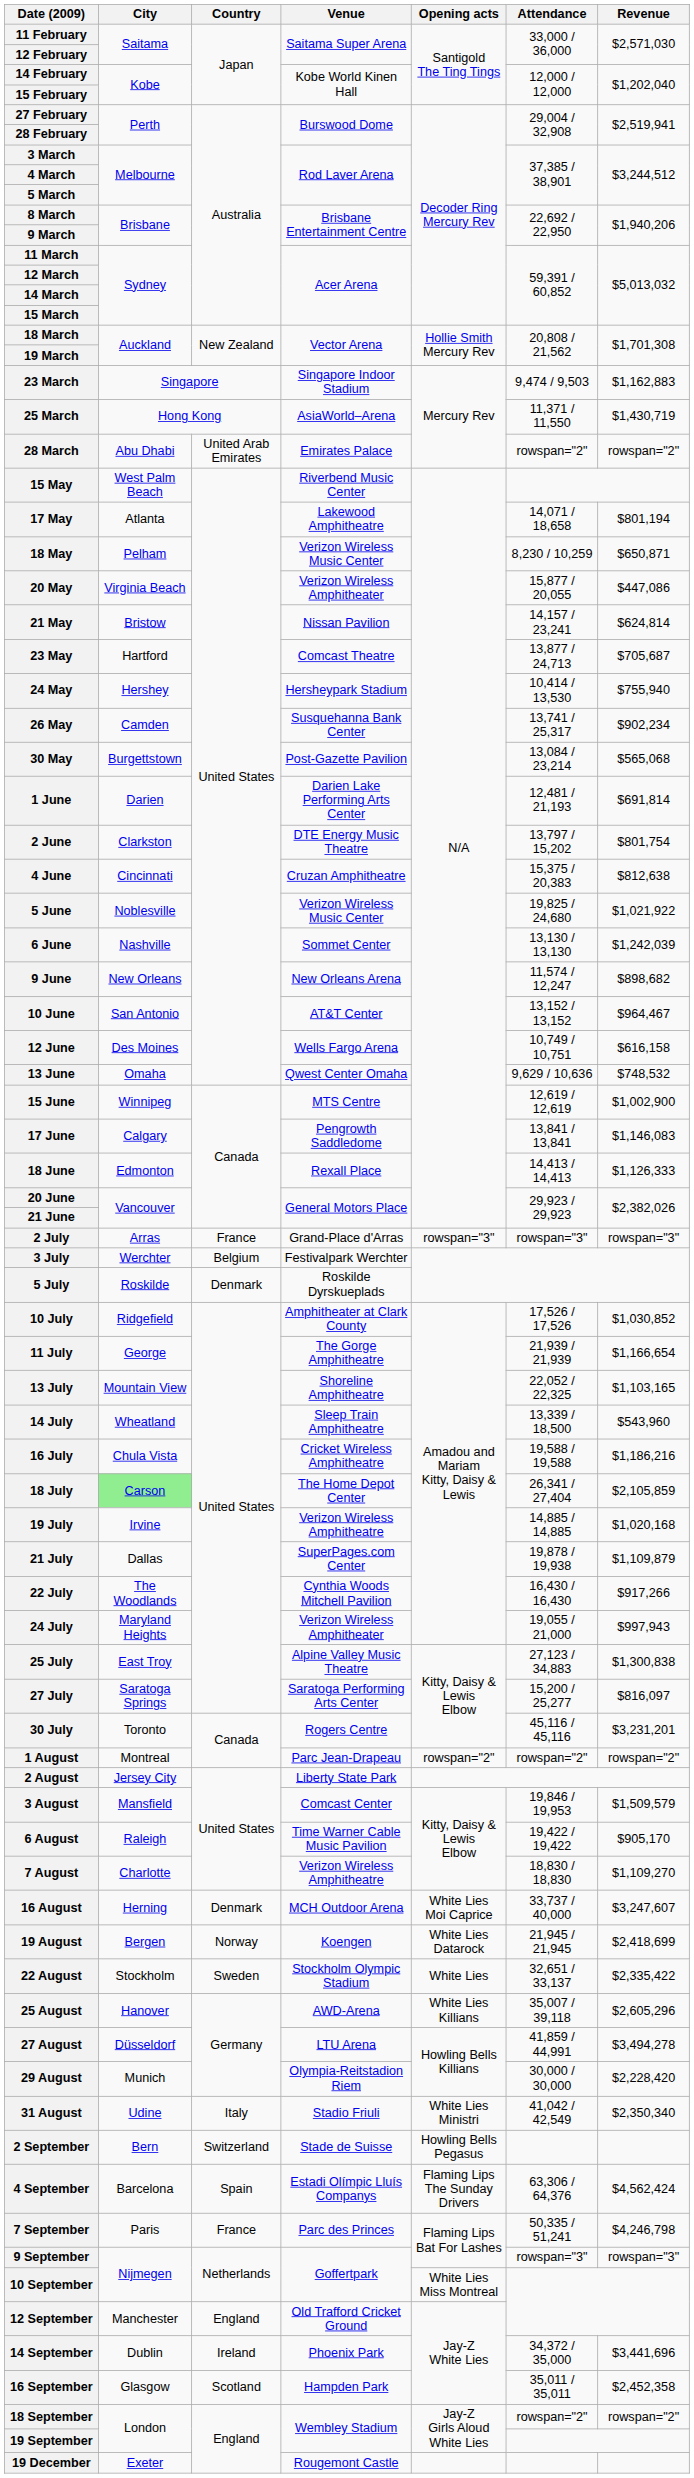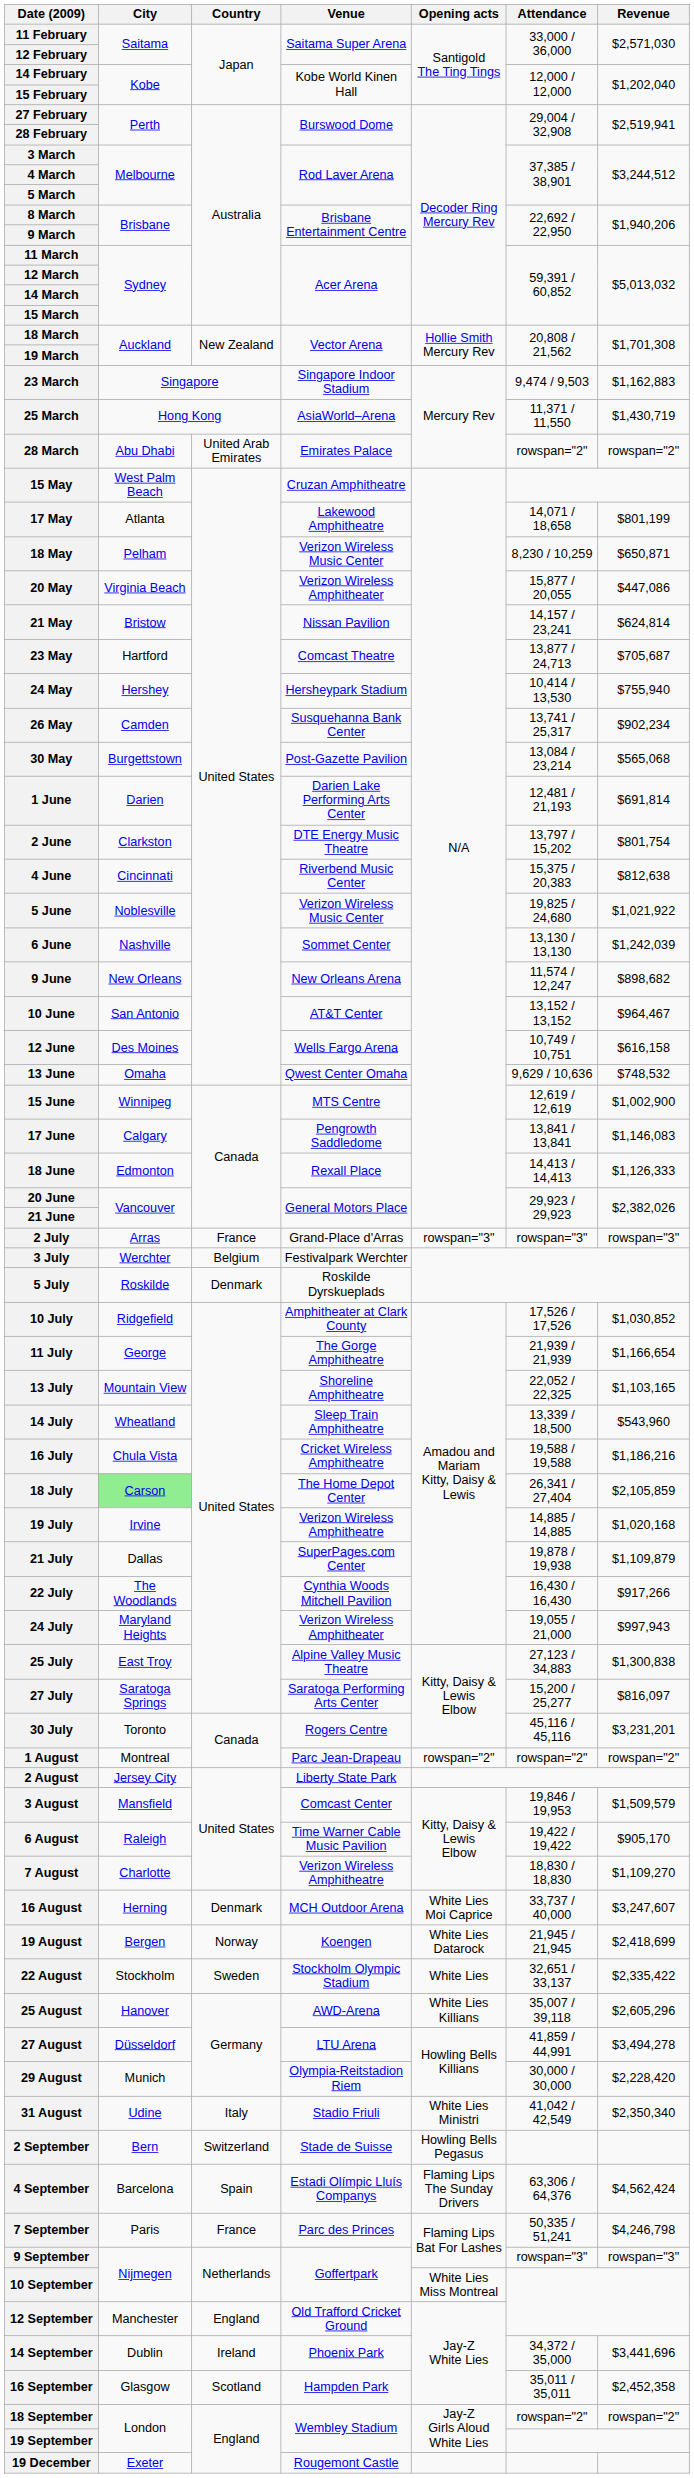15 May | Venue: Riverbend Music Center -> Cruzan Amphitheatre
17 May | Revenue: $801,194 -> $801,199
4 June | Venue: Cruzan Amphitheatre -> Riverbend Music Center
